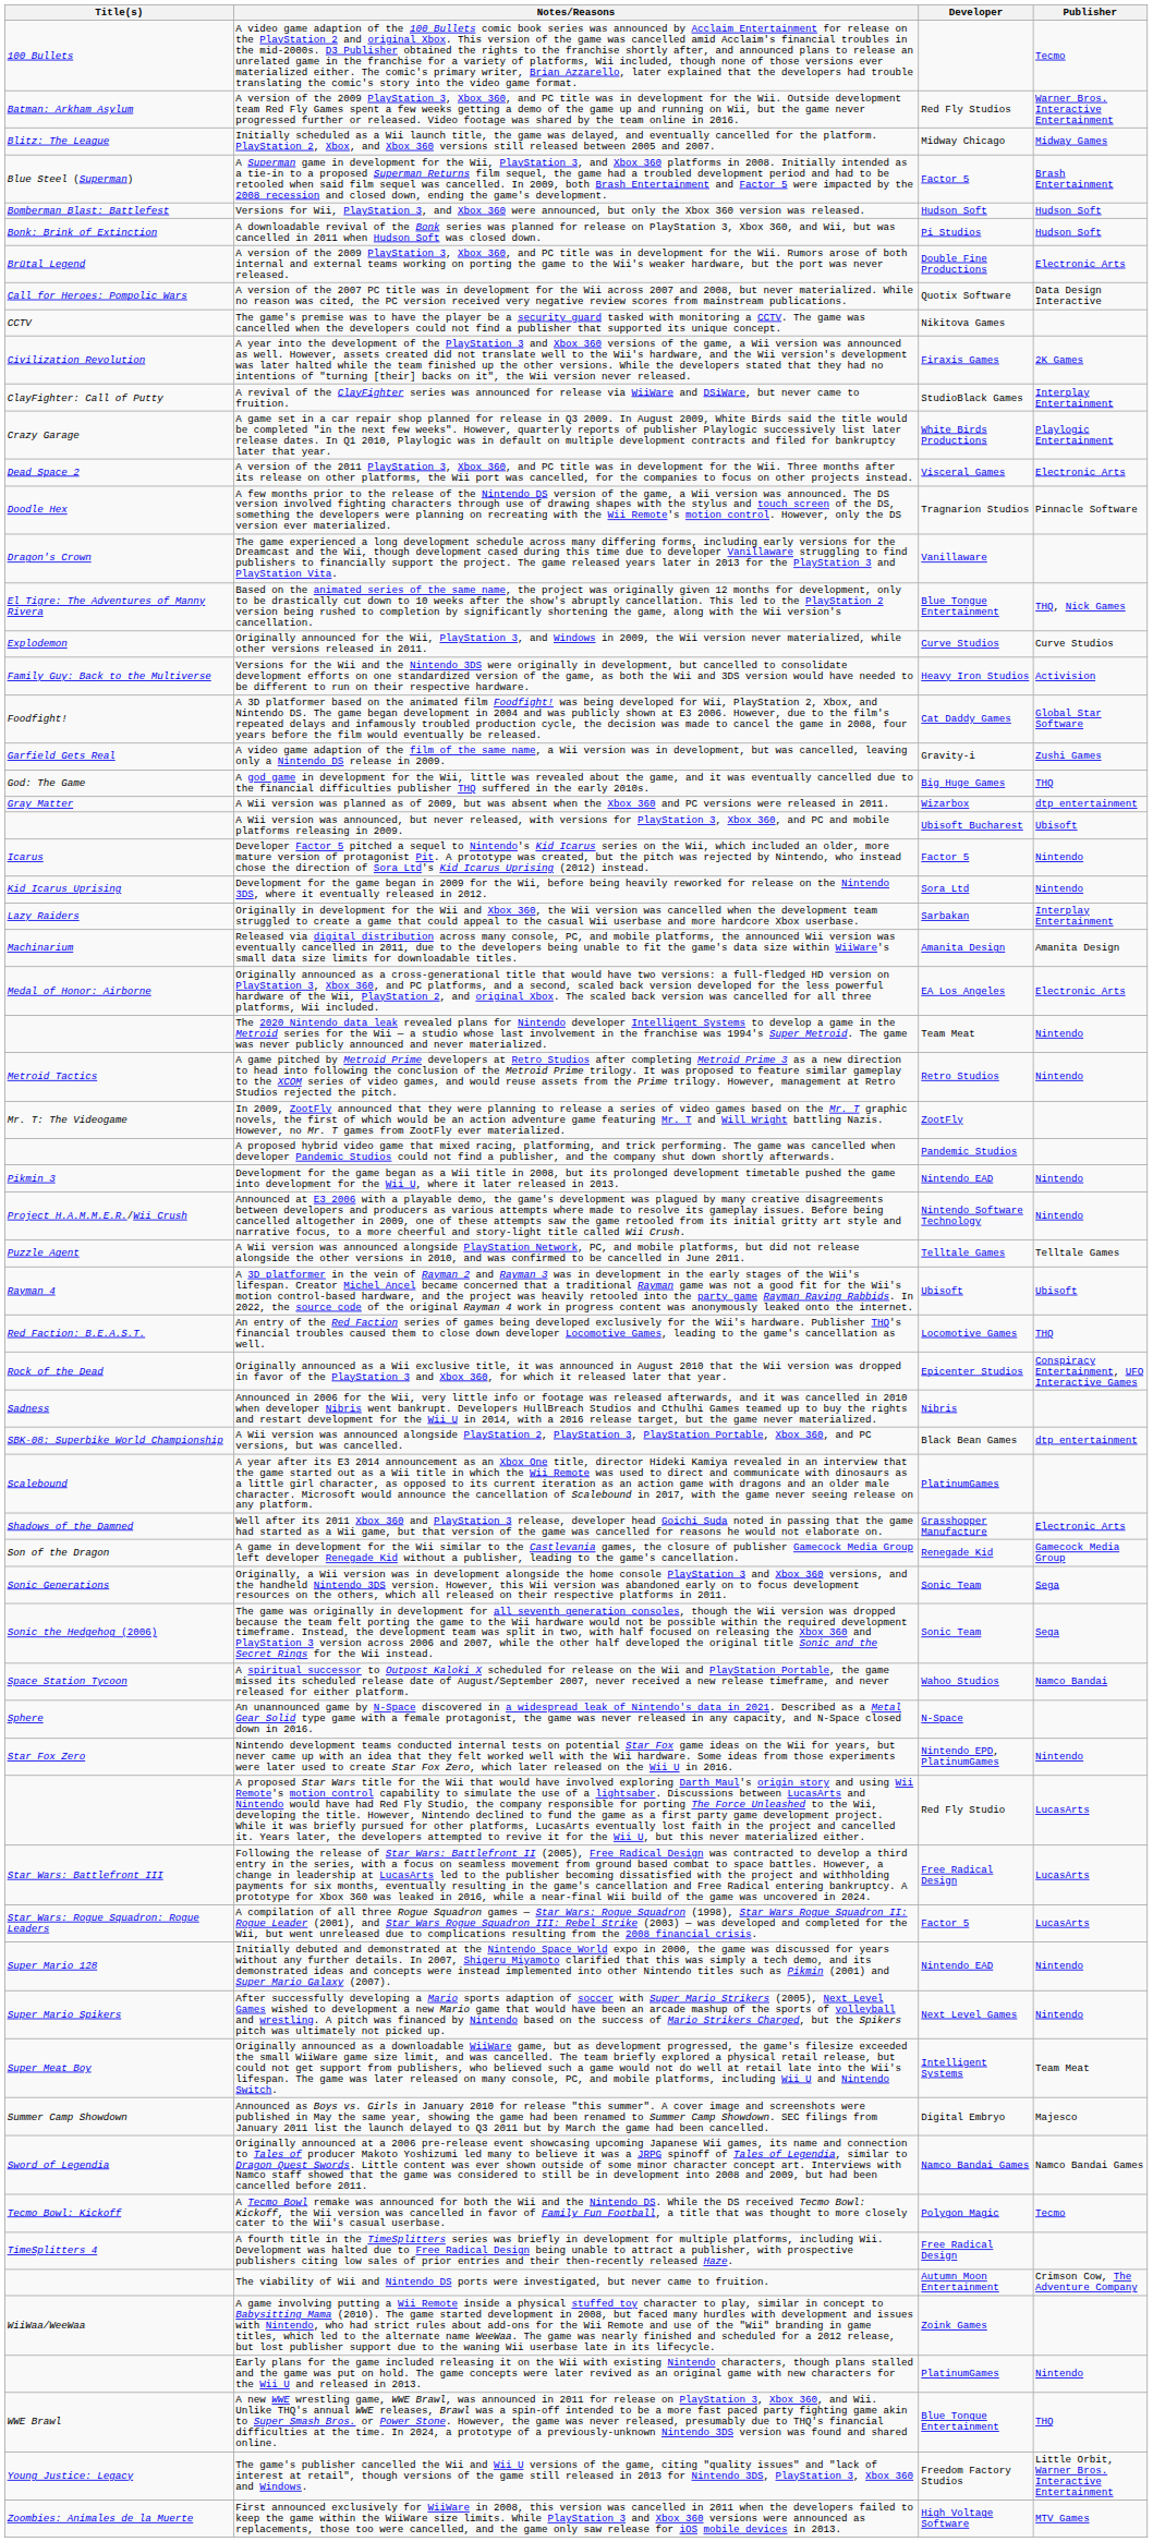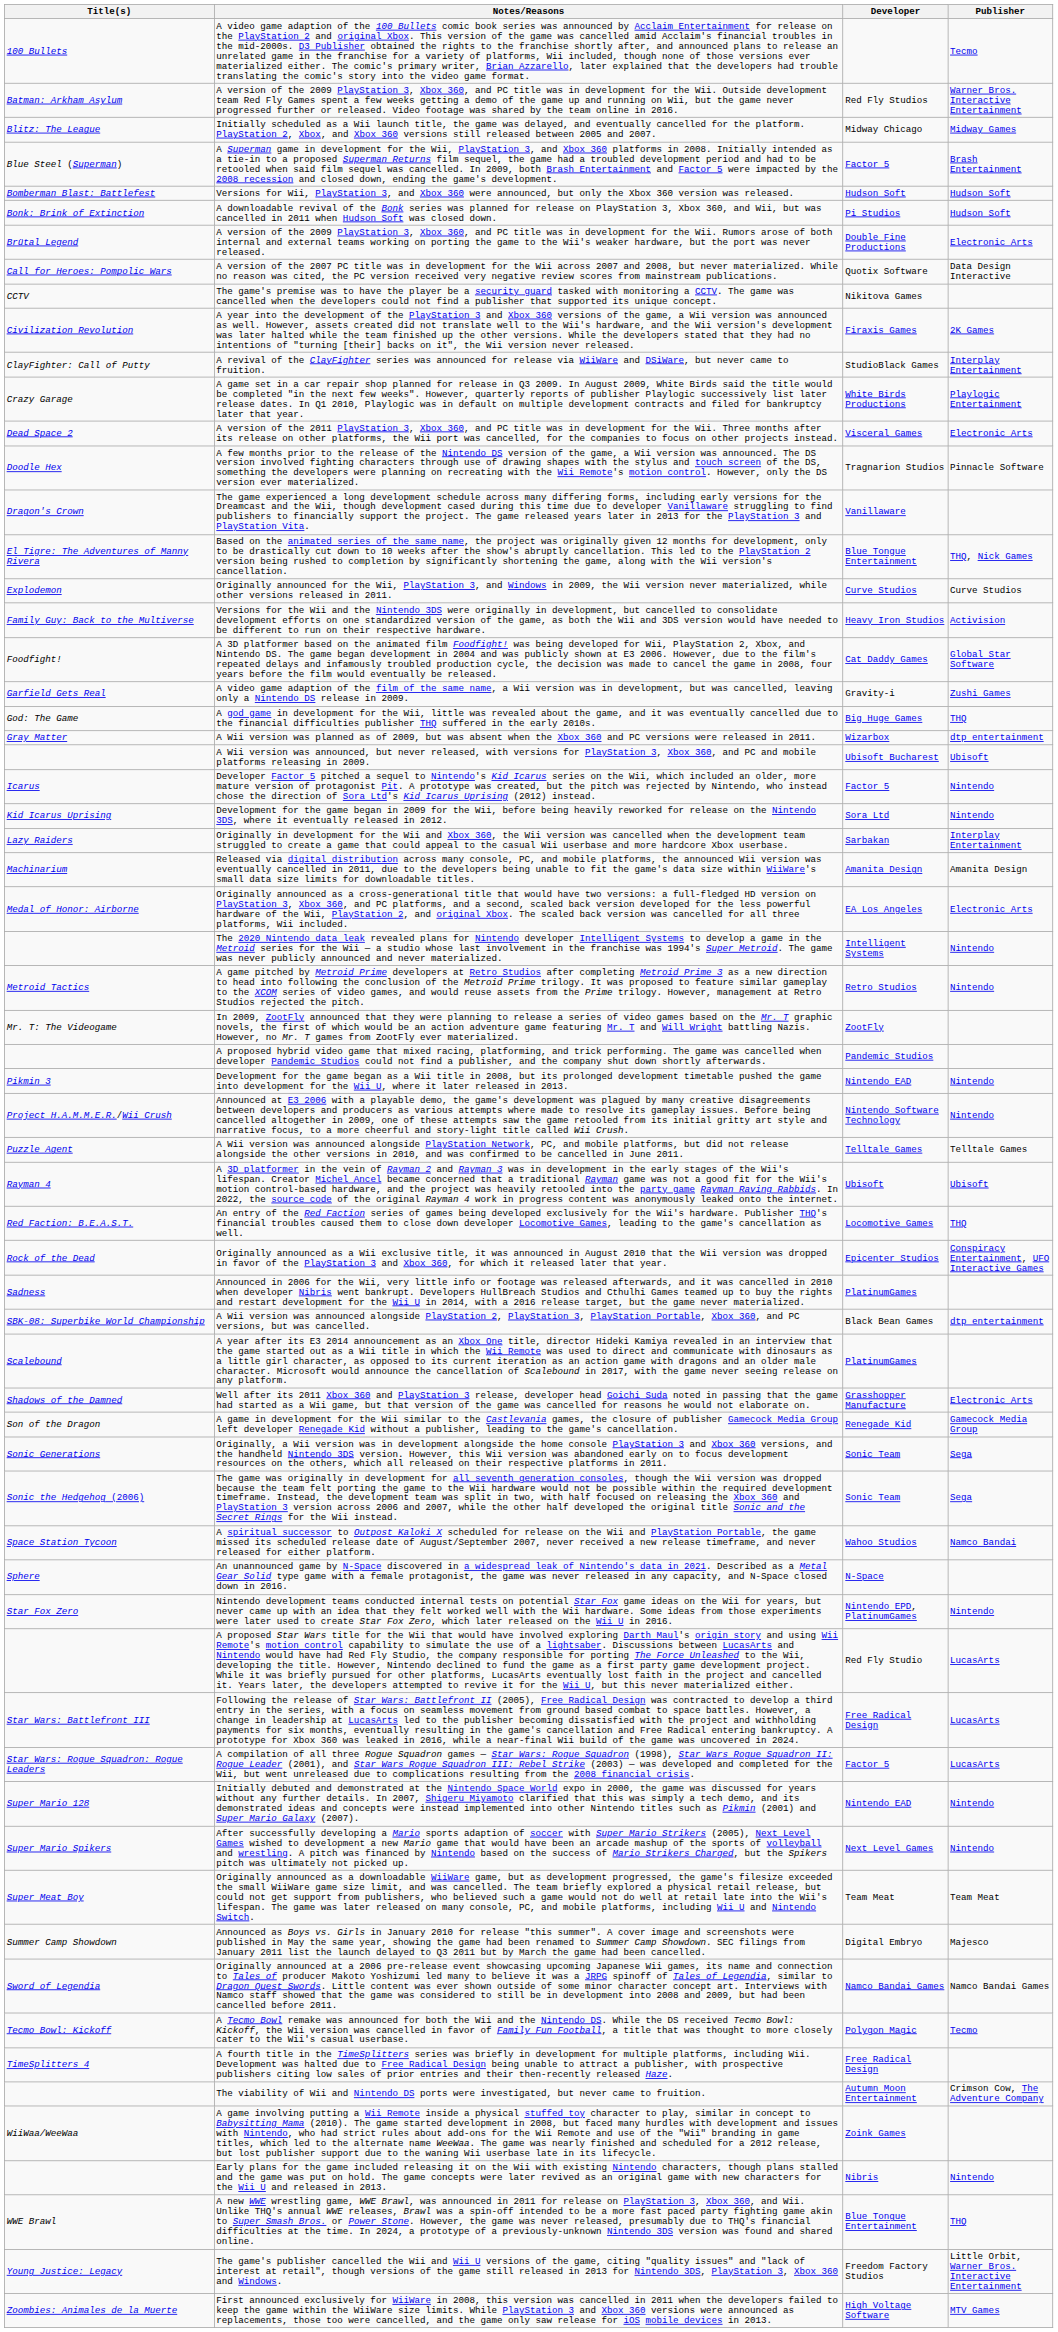row 30 | Developer: Team Meat -> Intelligent Systems
row 40 | Developer: Nibris -> PlatinumGames
row 55 | Developer: Intelligent Systems -> Team Meat
row 62 | Developer: PlatinumGames -> Nibris
